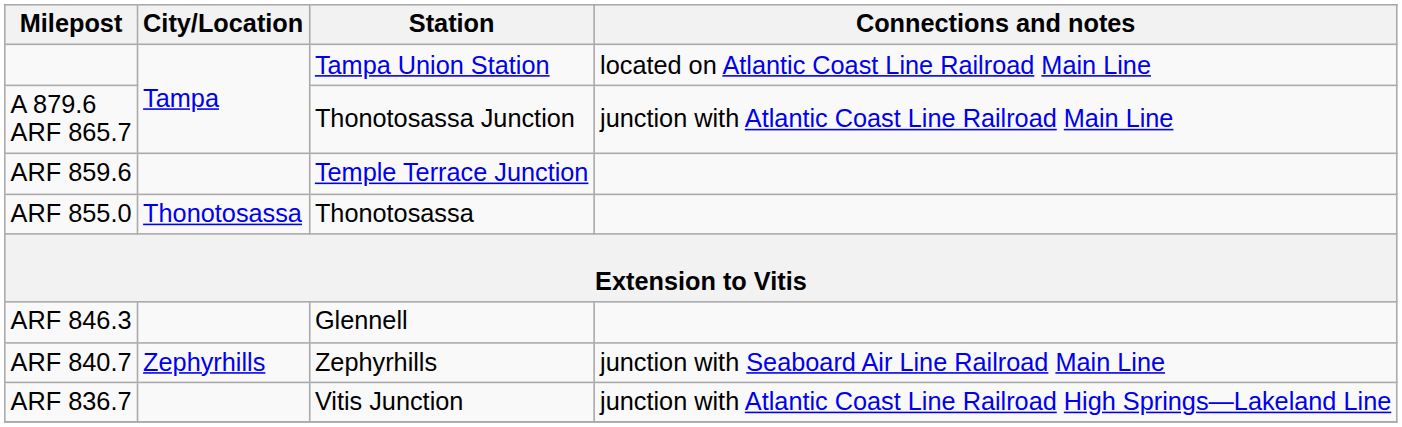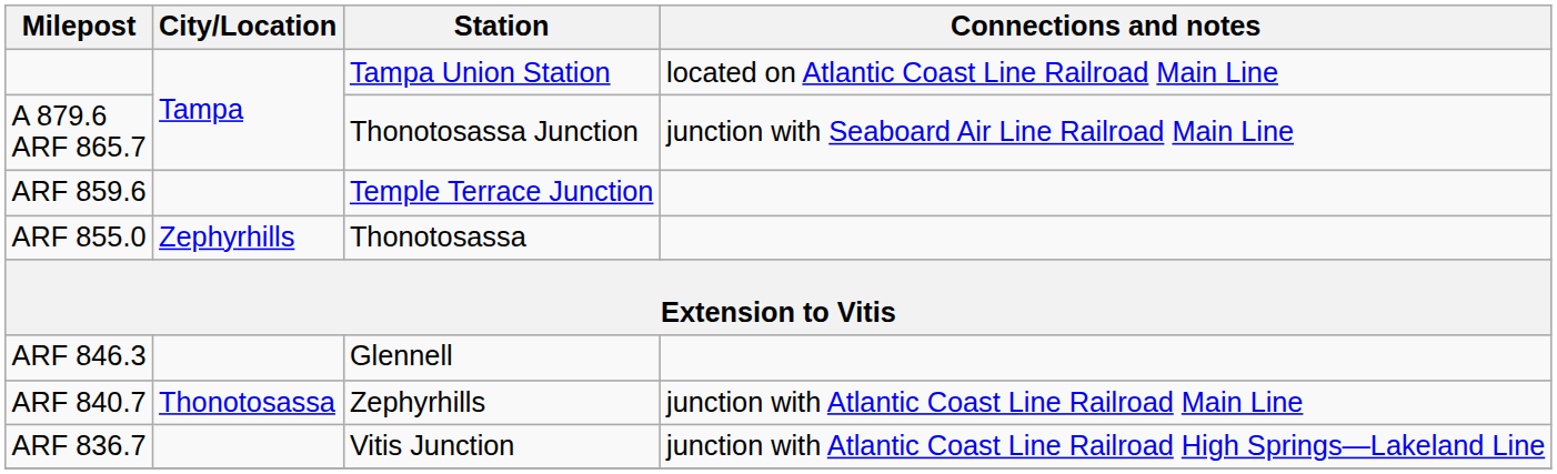A 879.6 ARF 865.7 | Connections and notes: junction with Atlantic Coast Line Railroad Main Line -> junction with Seaboard Air Line Railroad Main Line
ARF 855.0 | City/Location: Thonotosassa -> Zephyrhills
ARF 840.7 | City/Location: Zephyrhills -> Thonotosassa
ARF 840.7 | Connections and notes: junction with Seaboard Air Line Railroad Main Line -> junction with Atlantic Coast Line Railroad Main Line
